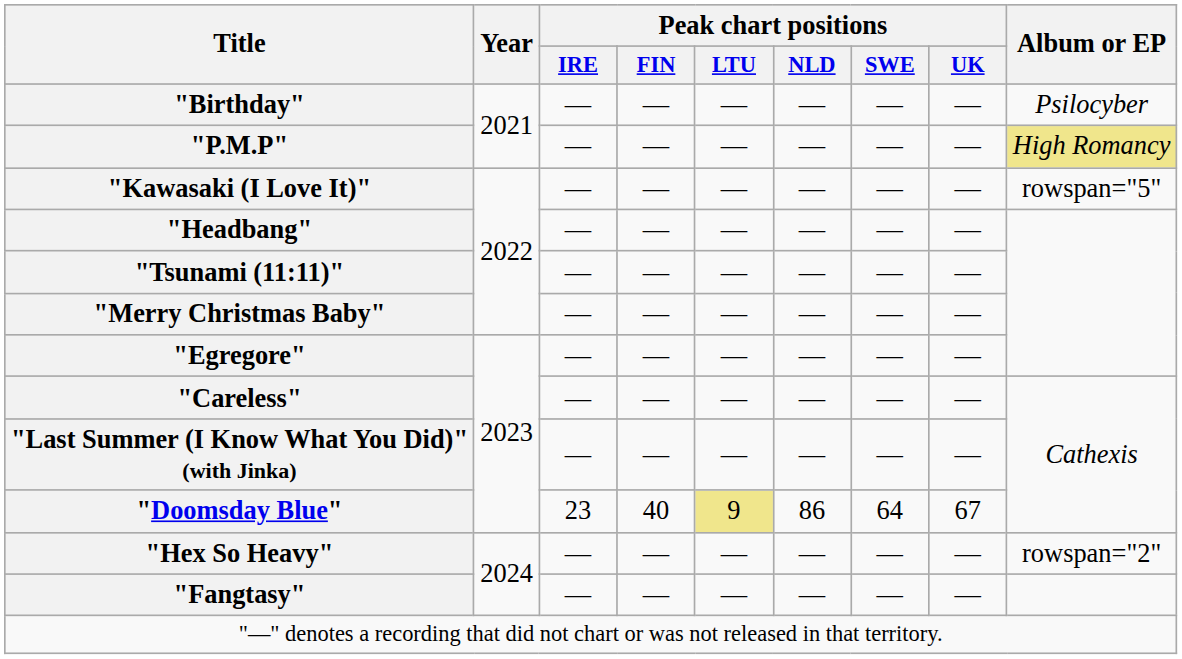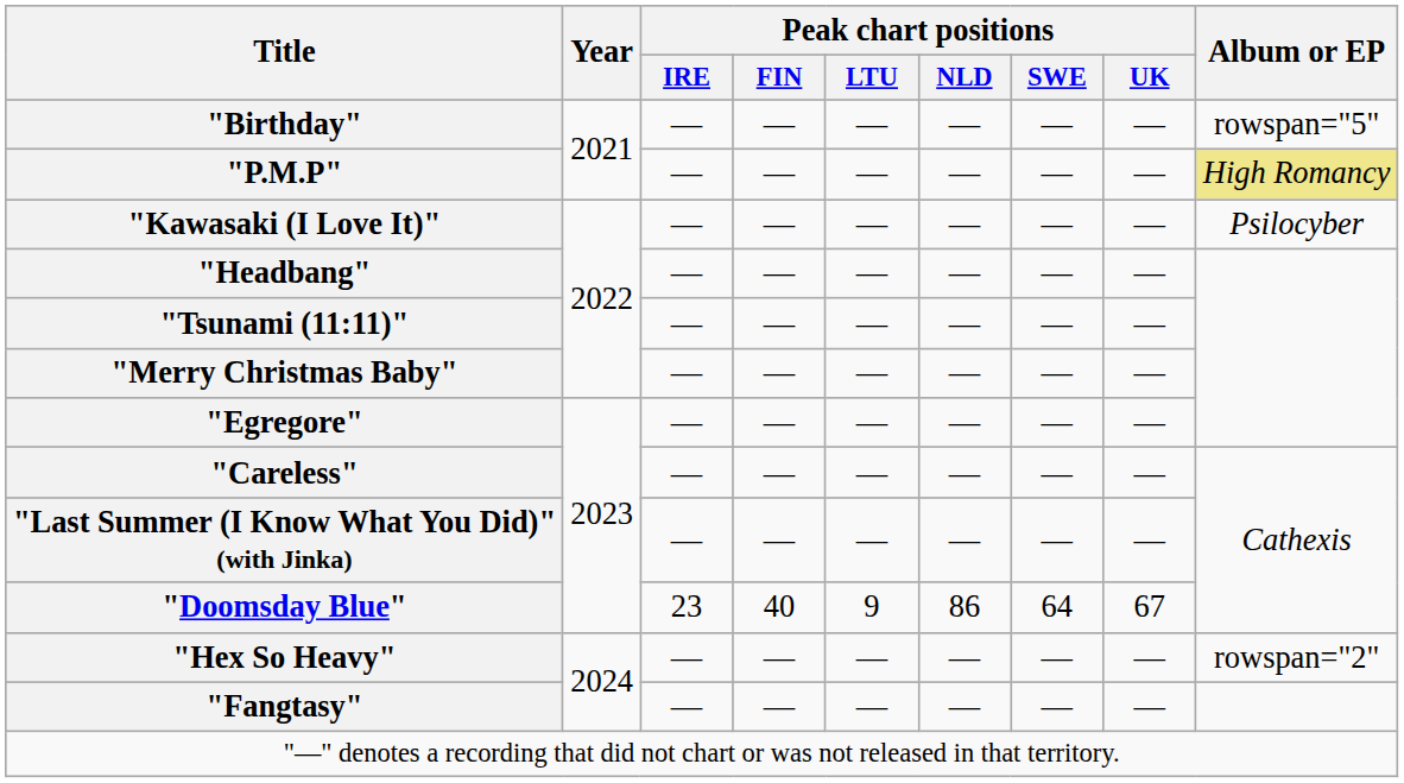"Birthday" | Album or EP: Psilocyber -> rowspan="5"
"Kawasaki (I Love It)" | Album or EP: rowspan="5" -> Psilocyber
"Doomsday Blue" | Peak chart positions / LTU: khaki background -> no background
